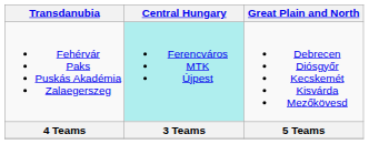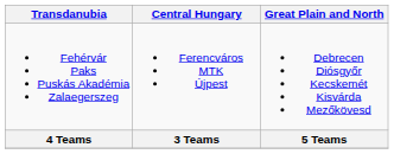Fehérvár Paks Puskás Akadémia Zalaegerszeg | Central Hungary: paleturquoise background -> no background
